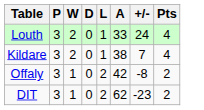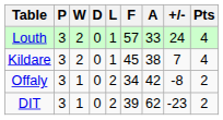+ column: F | 57 | 45 | 34 | 39
